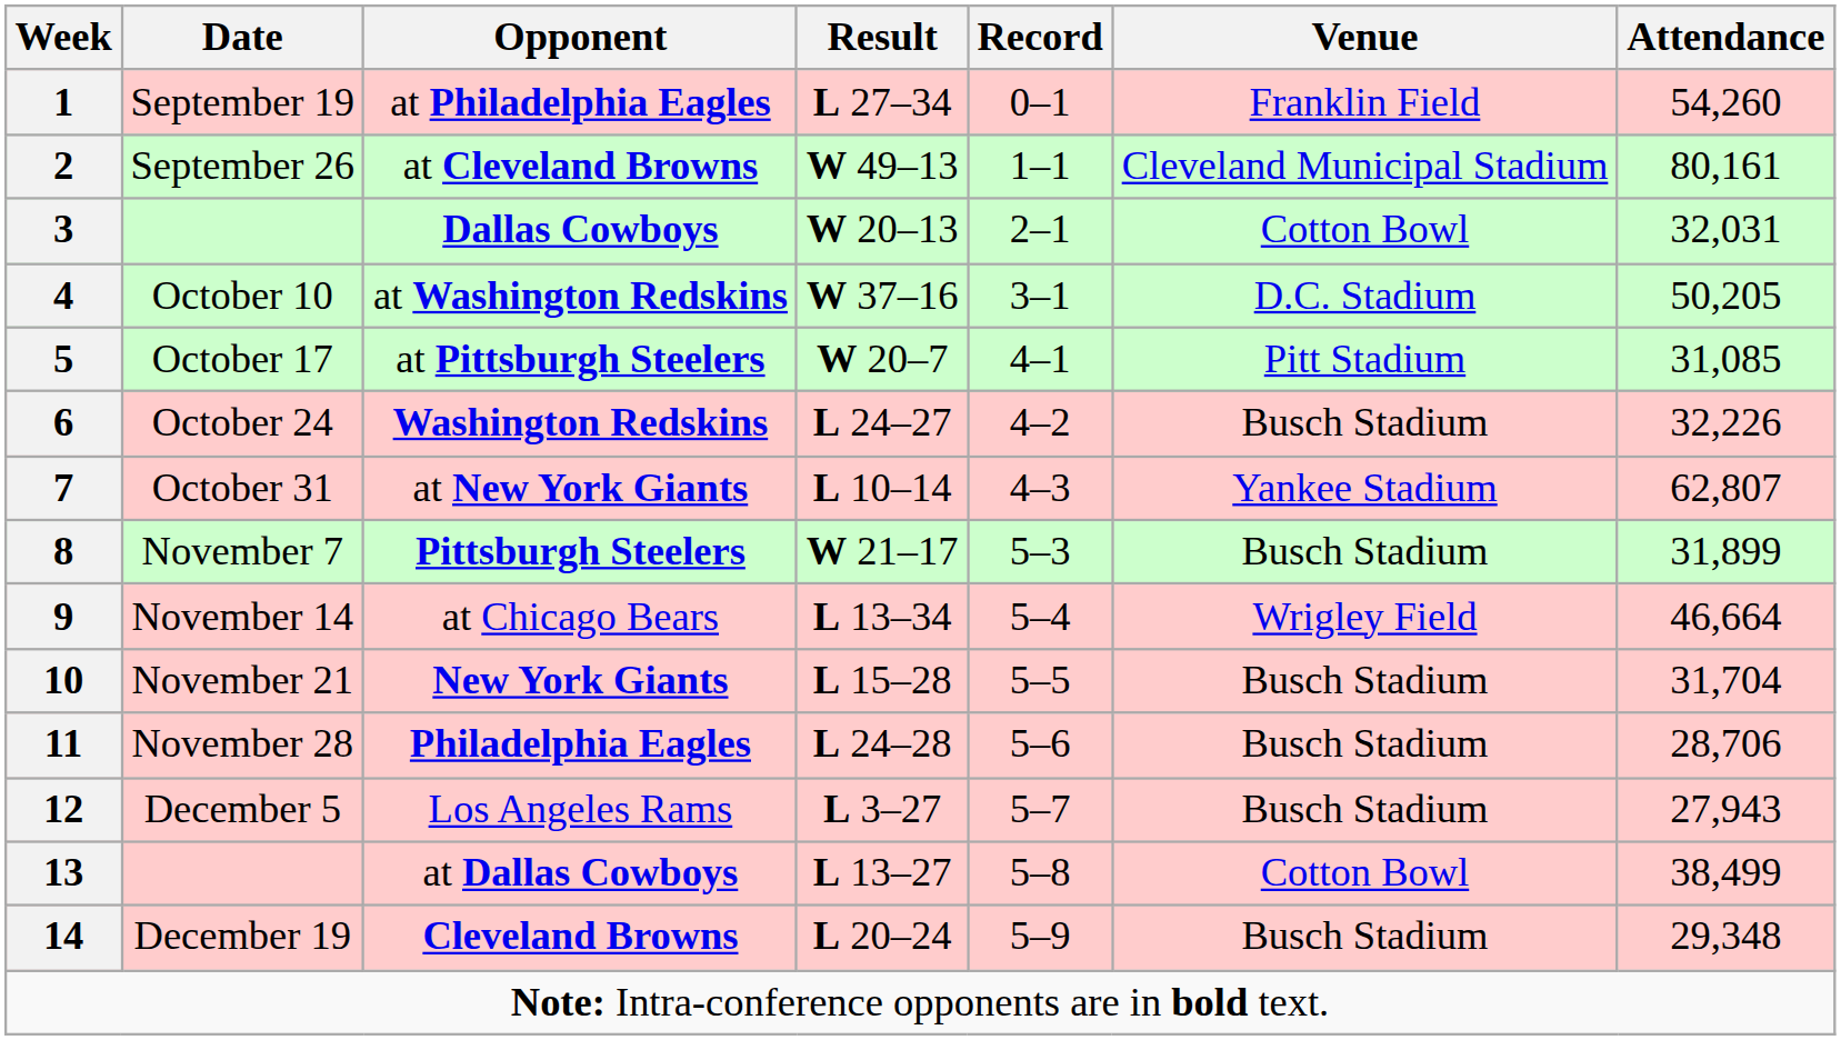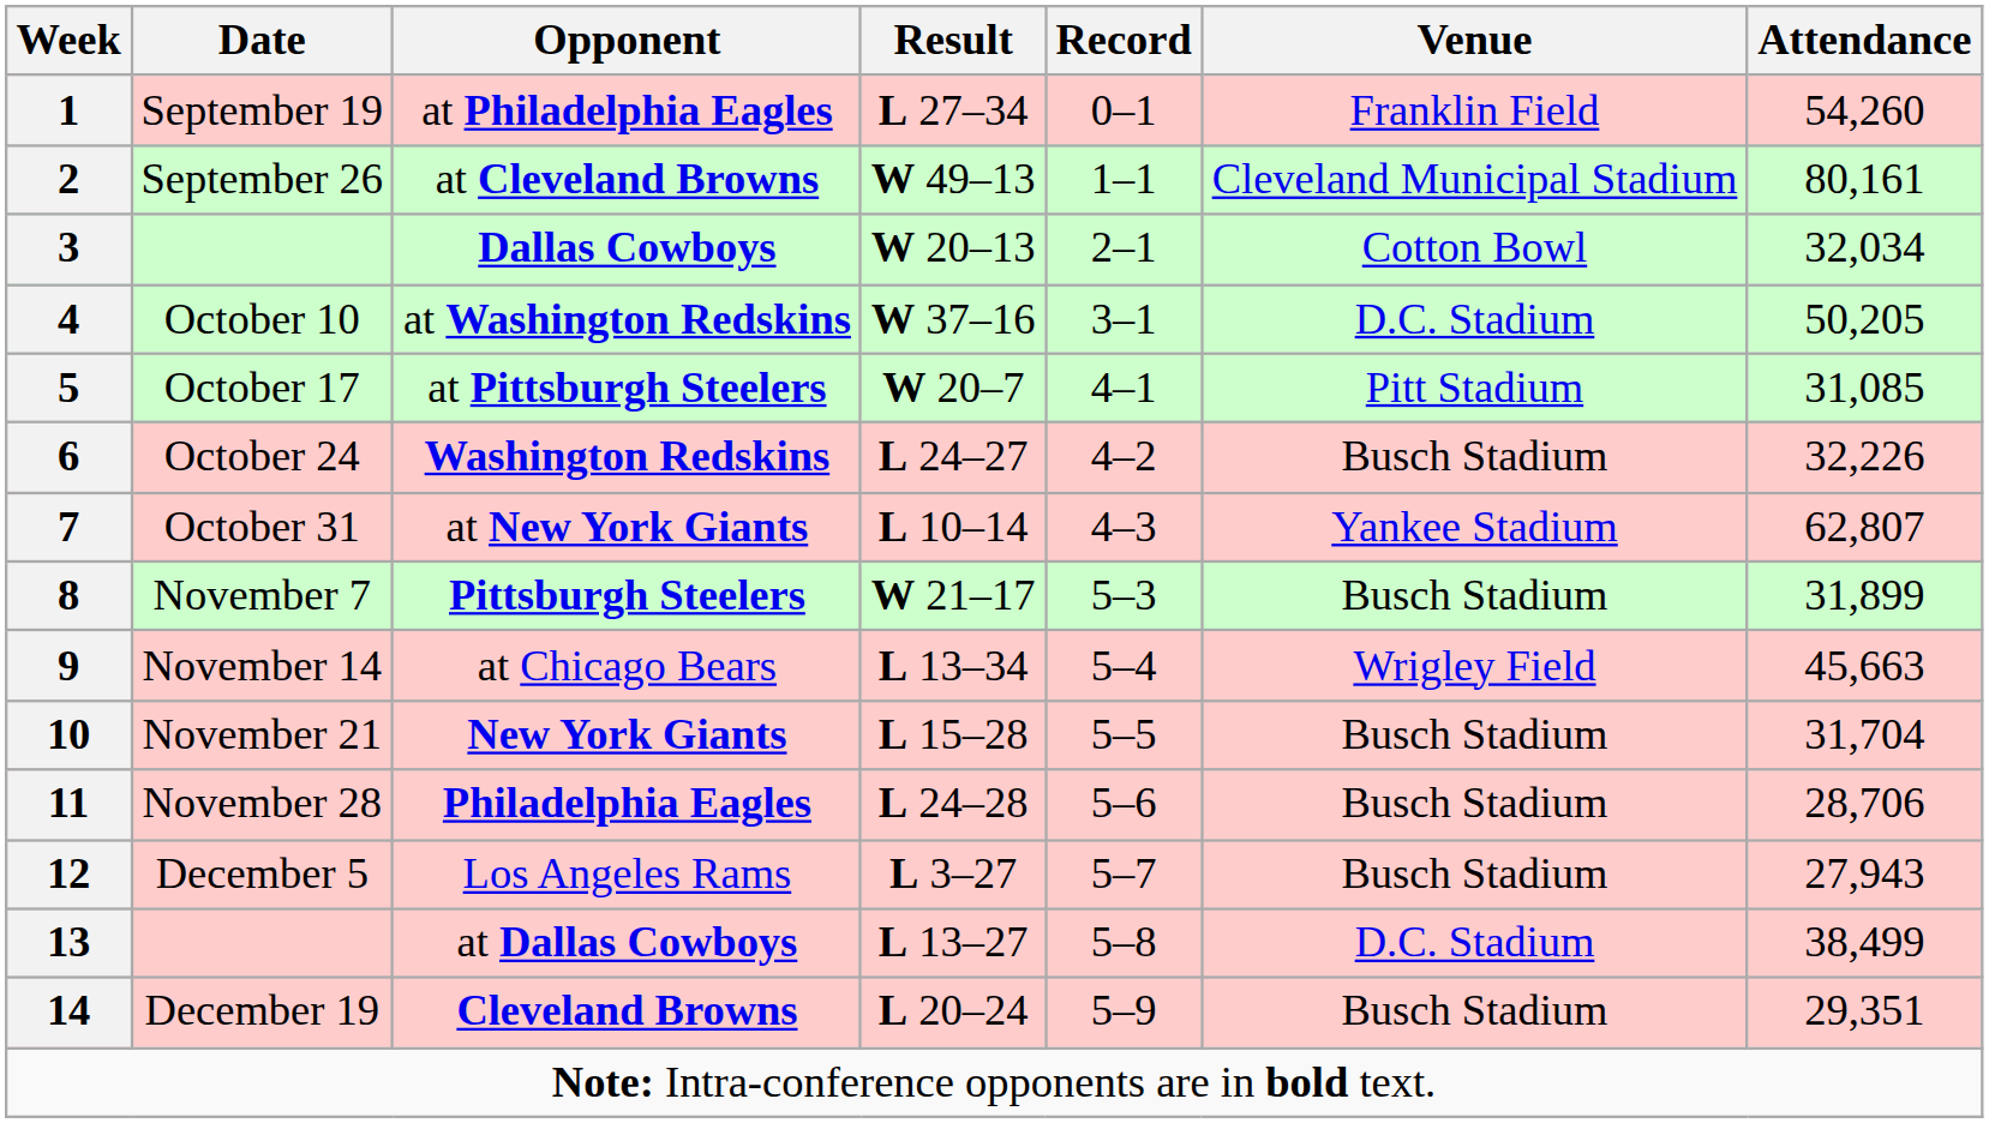3 | Attendance: 32,031 -> 32,034
9 | Attendance: 46,664 -> 45,663
13 | Venue: Cotton Bowl -> D.C. Stadium
14 | Attendance: 29,348 -> 29,351
